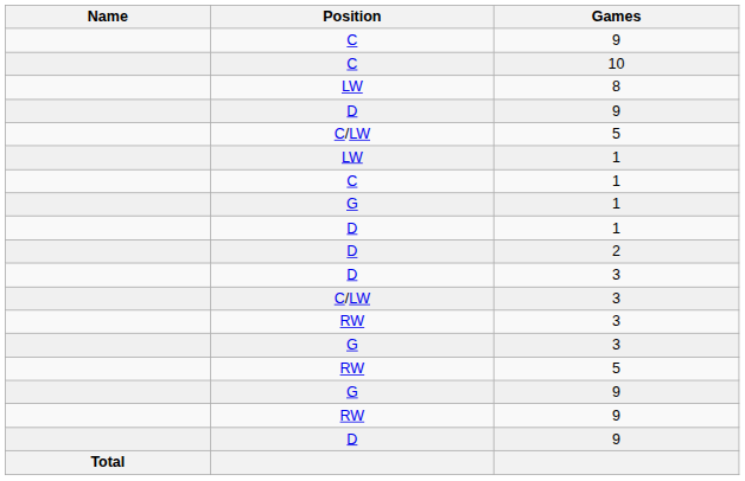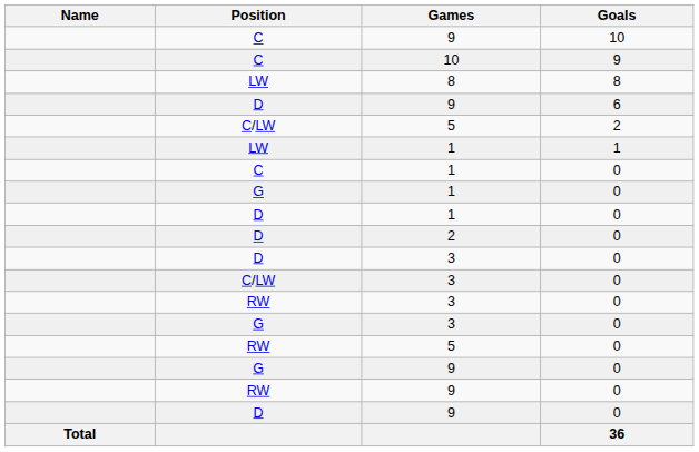+ column: Goals | 10 | 9 | 8 | 6 | 2 | 1 | 0 | 0 | 0 | 0 | 0 | 0 | 0 | 0 | 0 | 0 | 0 | 0 | 36
